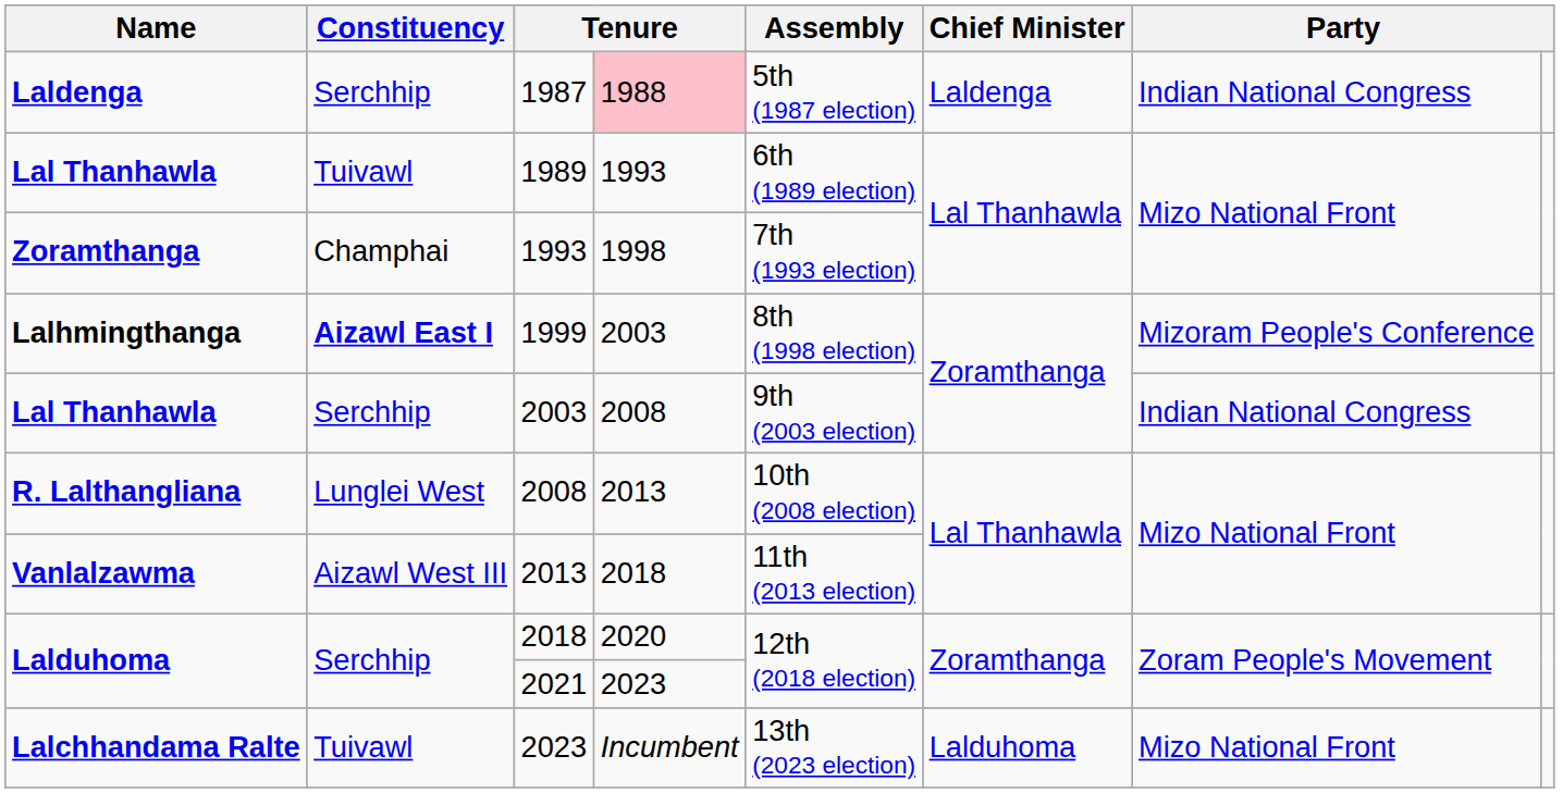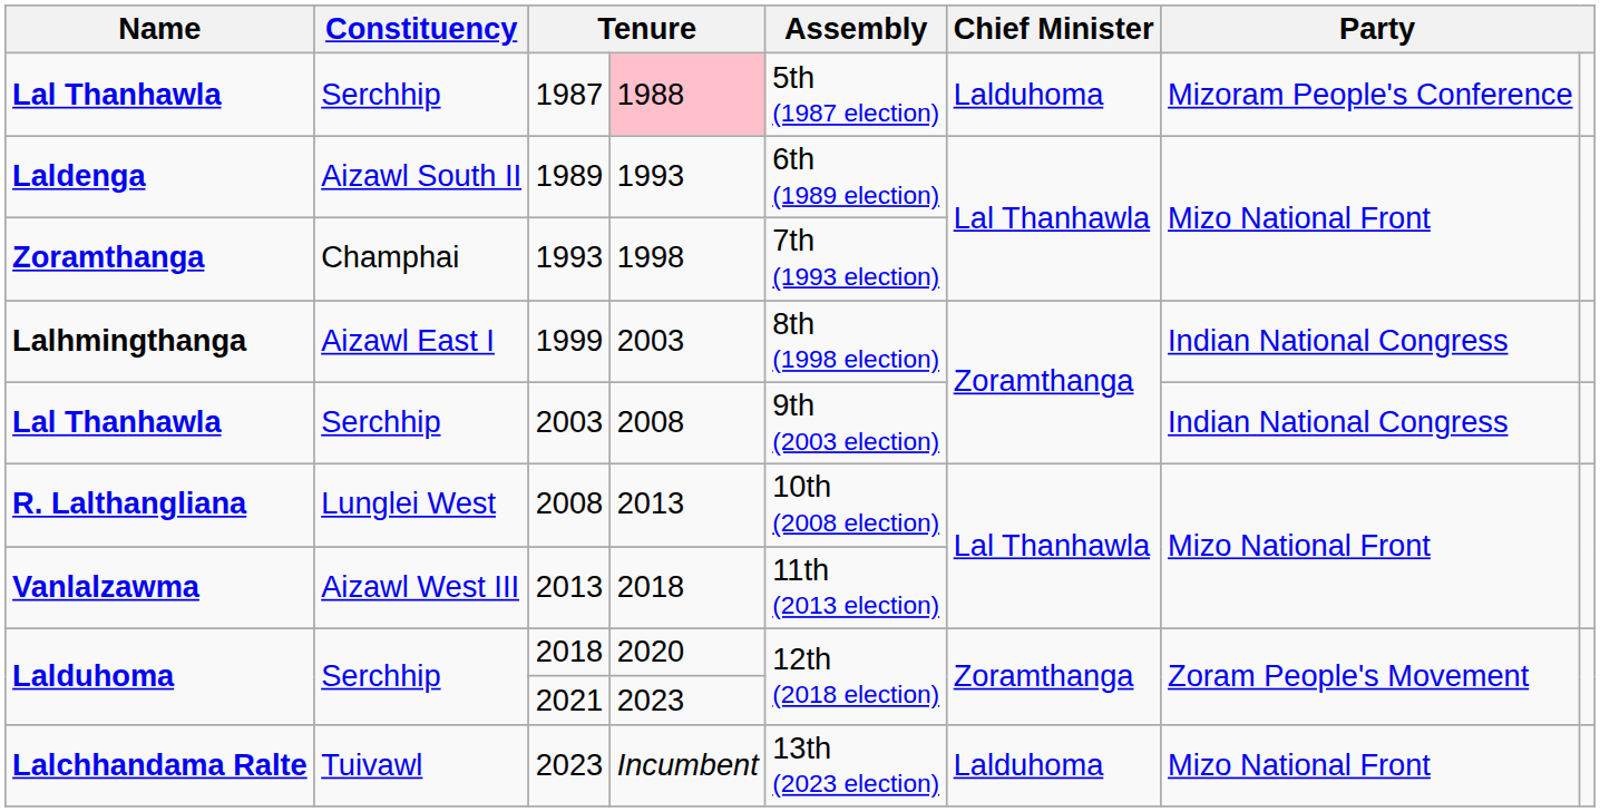1987 | Name: Laldenga -> Lal Thanhawla
1987 | Chief Minister: Laldenga -> Lalduhoma
1987 | column 7: Indian National Congress -> Mizoram People's Conference
1989 | Name: Lal Thanhawla -> Laldenga
1989 | Constituency: Tuivawl -> Aizawl South II
1999 | Constituency: bold -> normal
1999 | column 7: Mizoram People's Conference -> Indian National Congress
